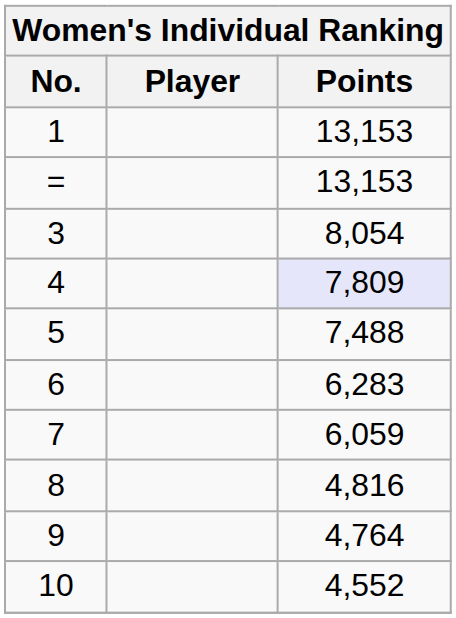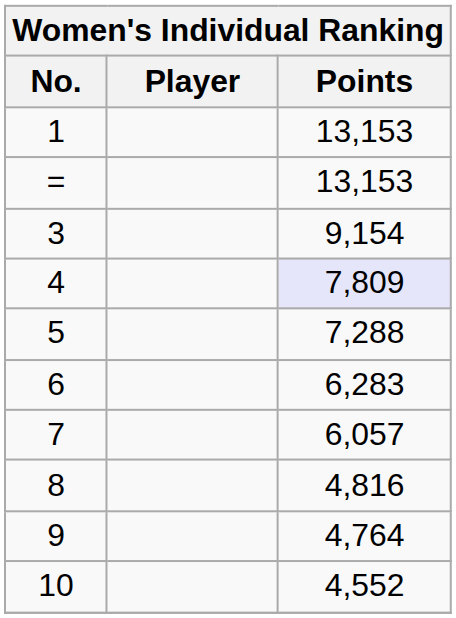3 | Points: 8,054 -> 9,154
5 | Points: 7,488 -> 7,288
7 | Points: 6,059 -> 6,057
